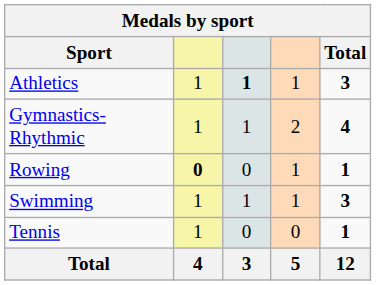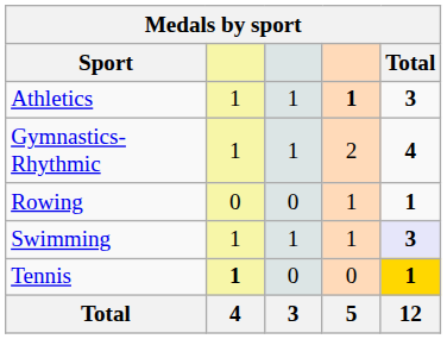Athletics | column 3: bold -> normal
Athletics | column 4: normal -> bold
Rowing | column 2: bold -> normal
Swimming | Total: no background -> lavender background
Tennis | column 2: normal -> bold
Tennis | Total: no background -> gold background
